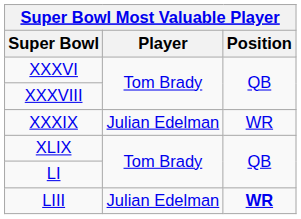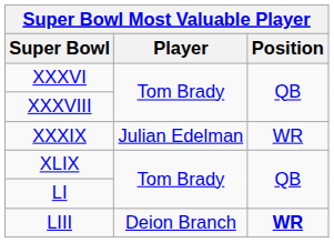LIII | Player: Julian Edelman -> Deion Branch
